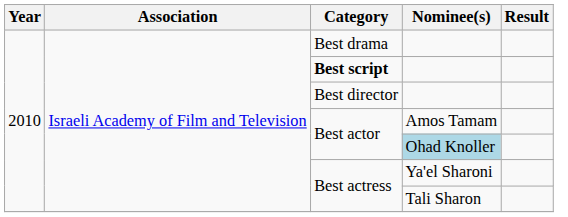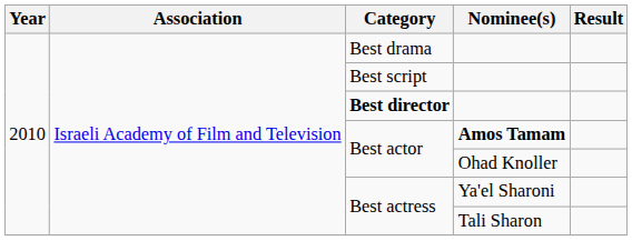Best script | Category: bold -> normal
Best director | Category: normal -> bold
Best actor / Amos Tamam | Nominee(s): normal -> bold
Best actor / Ohad Knoller | Nominee(s): lightblue background -> no background
